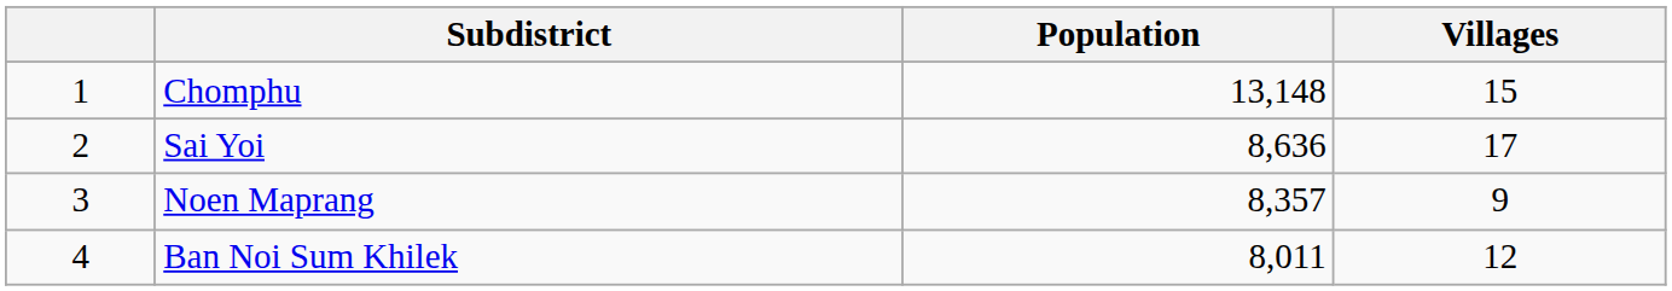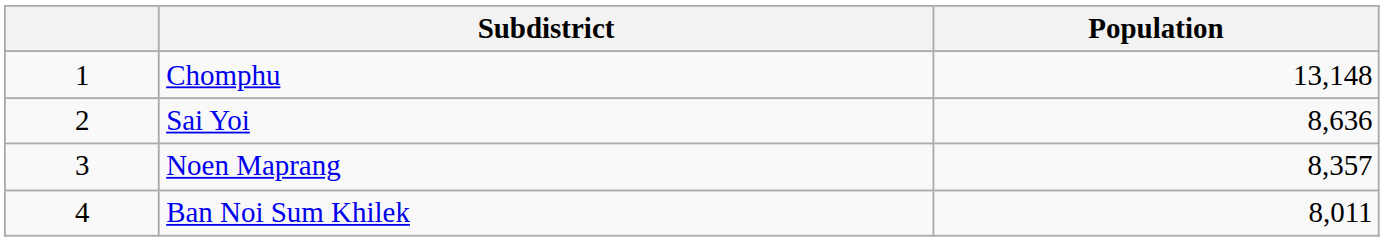- column: Villages | 15 | 17 | 9 | 12
